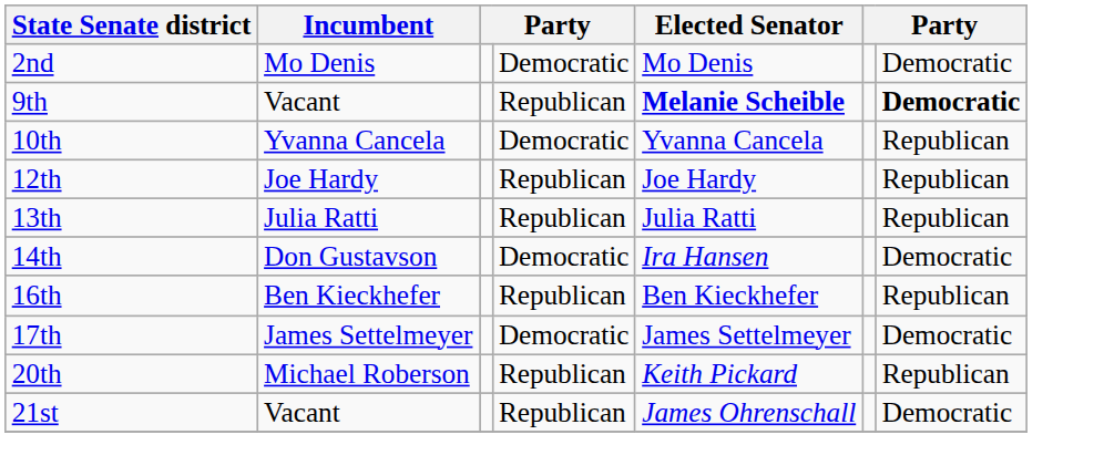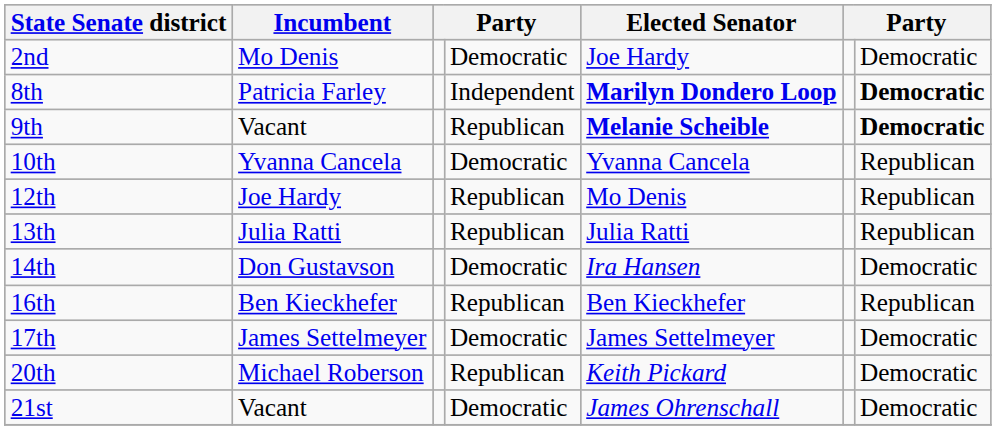2nd | Elected Senator: Mo Denis -> Joe Hardy
+ row: 8th | Patricia Farley | Independent | Marilyn Dondero Loop | Democratic
12th | Elected Senator: Joe Hardy -> Mo Denis
20th | column 7: Republican -> Democratic
21st | column 4: Republican -> Democratic
